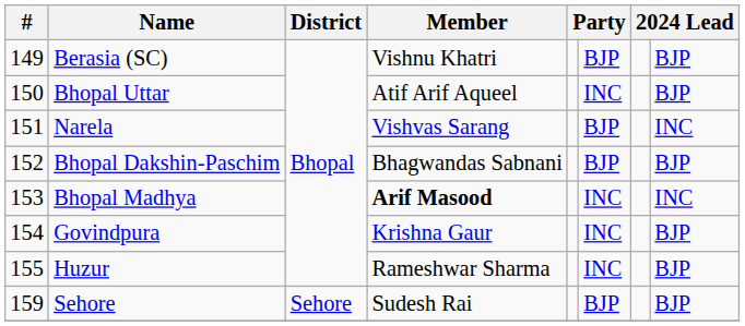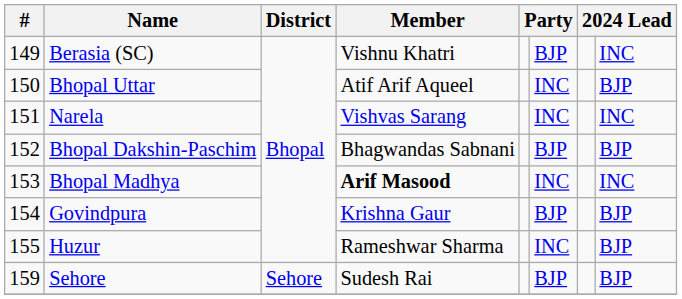Berasia (SC) | column 8: BJP -> INC
Narela | column 6: BJP -> INC
Govindpura | column 6: INC -> BJP
